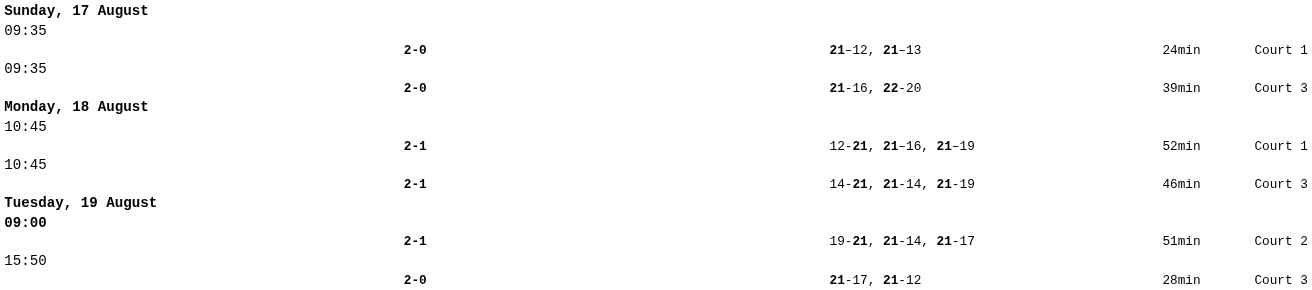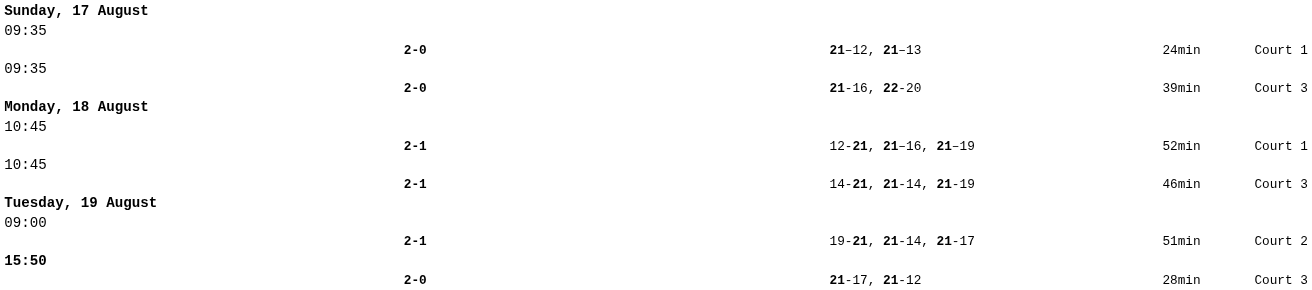09:00 | column 1: bold -> normal
15:50 | column 1: normal -> bold
